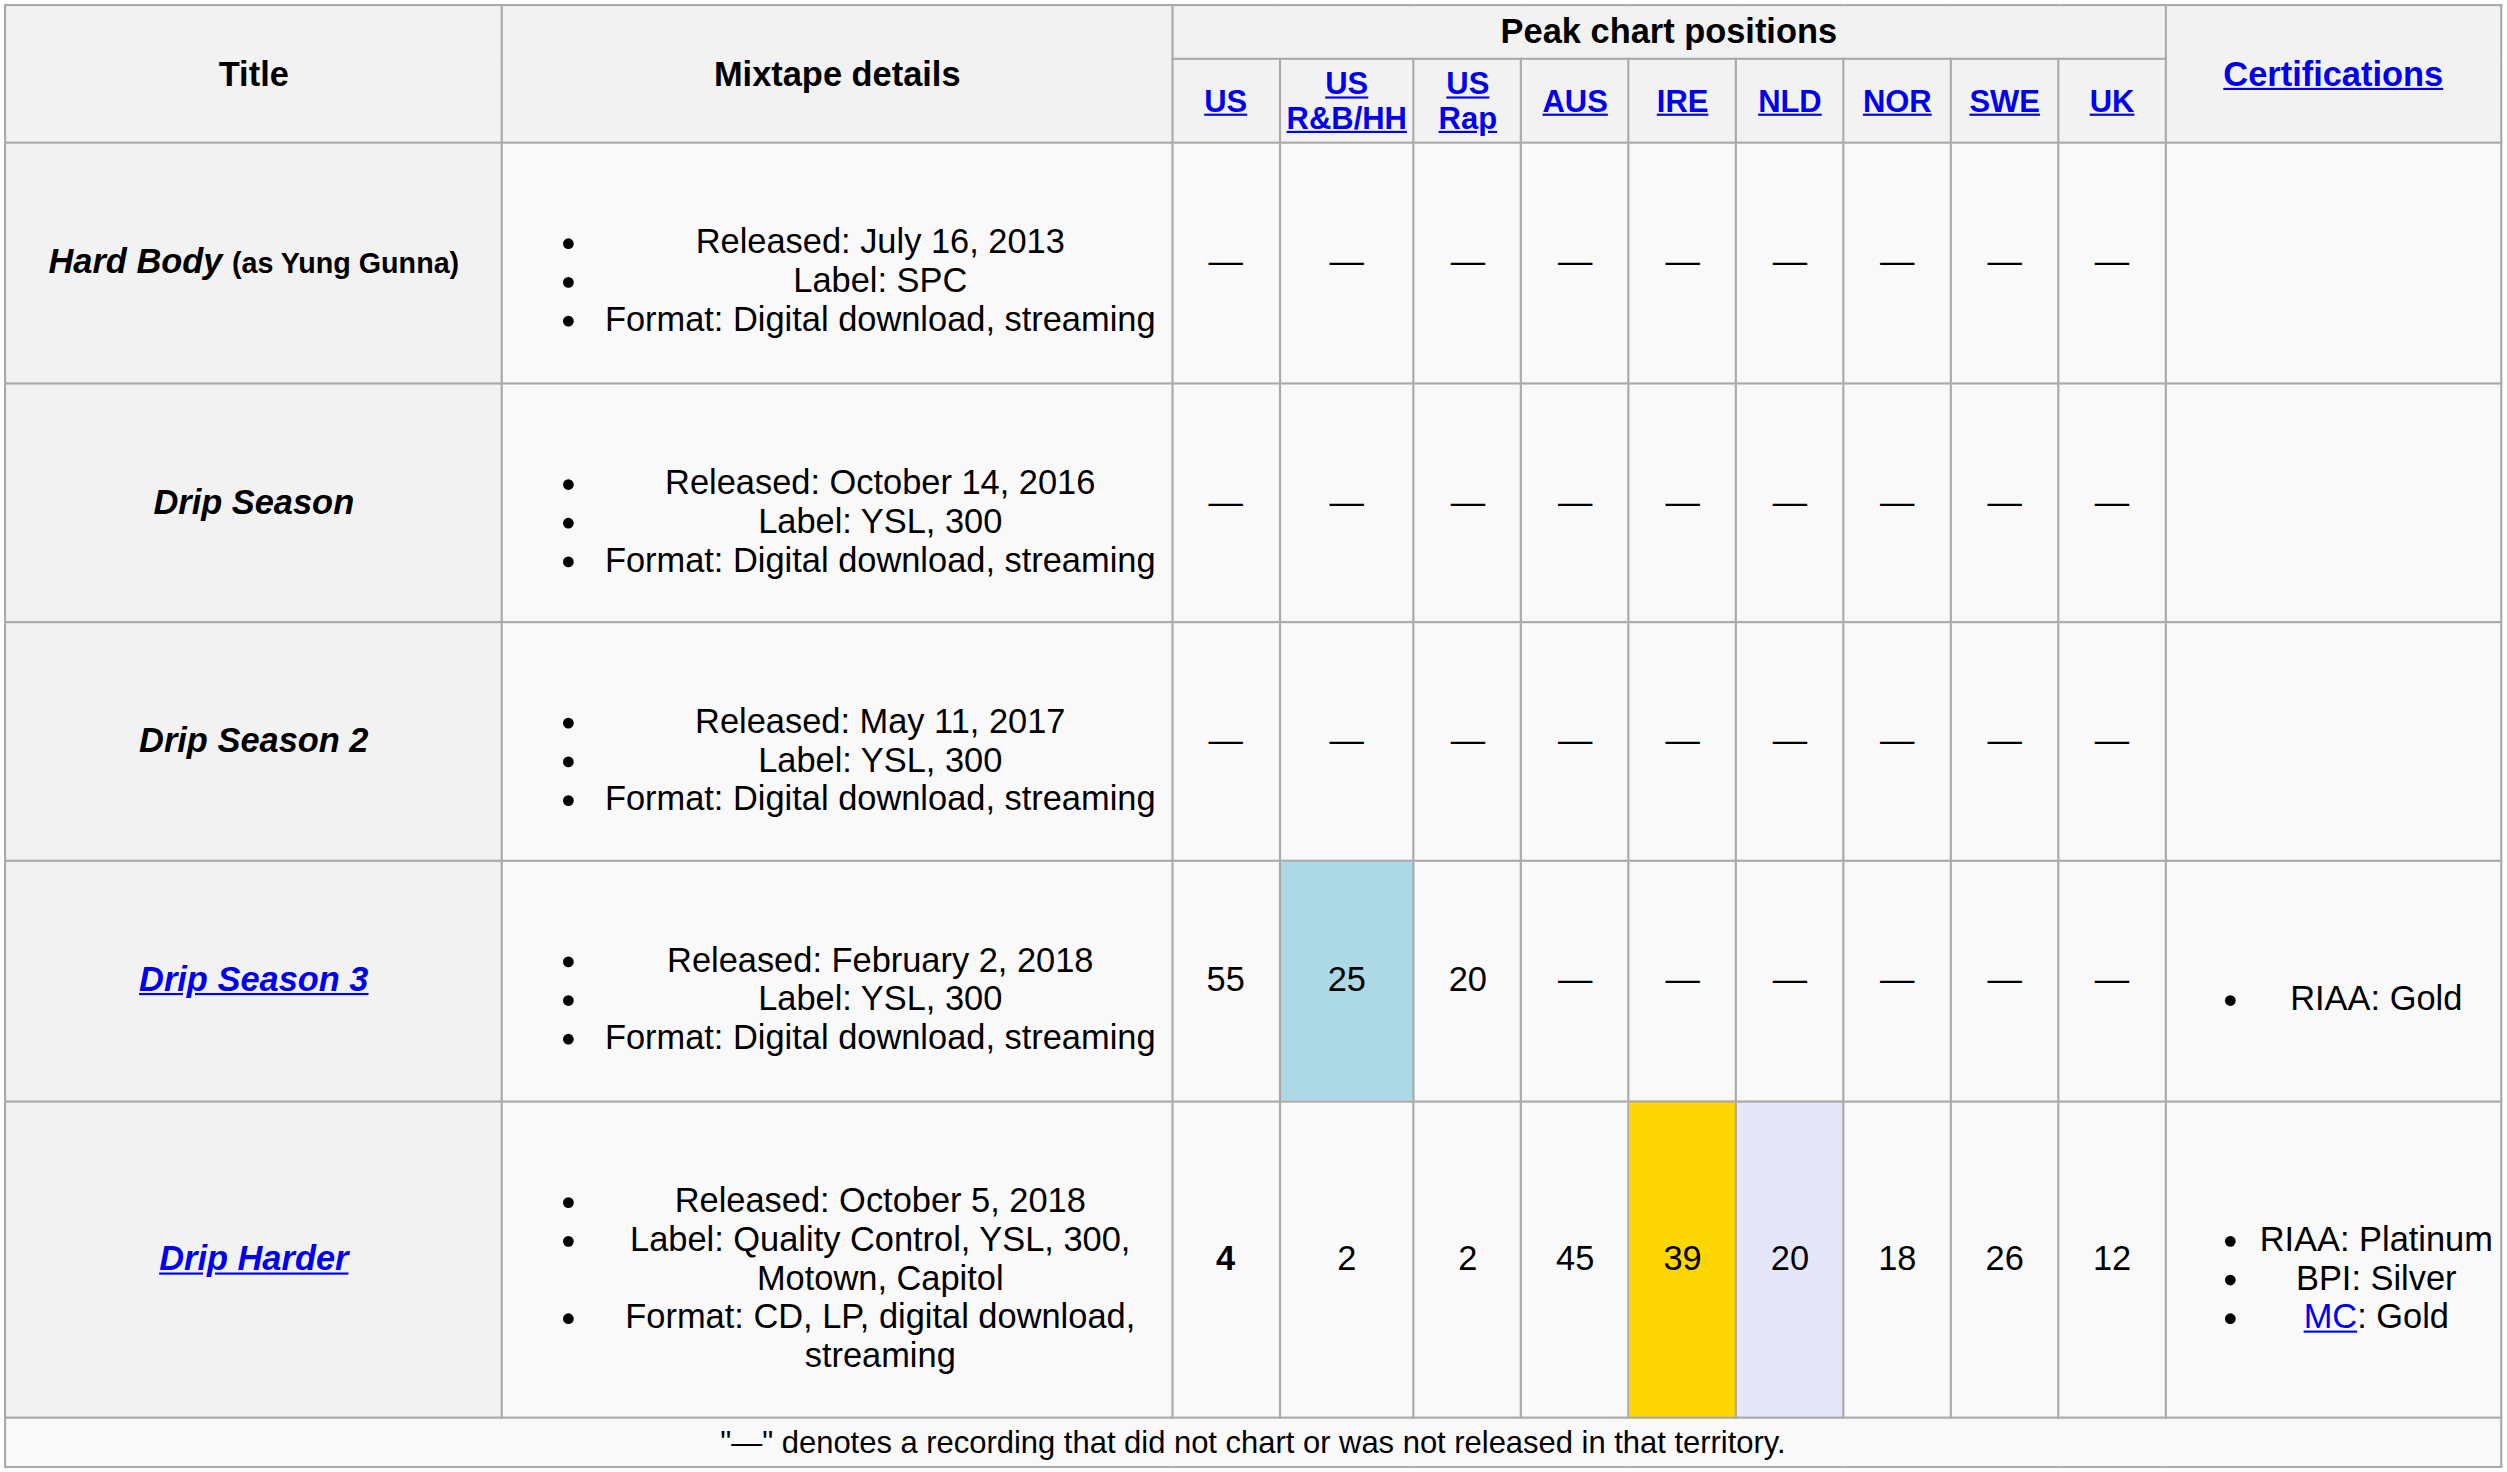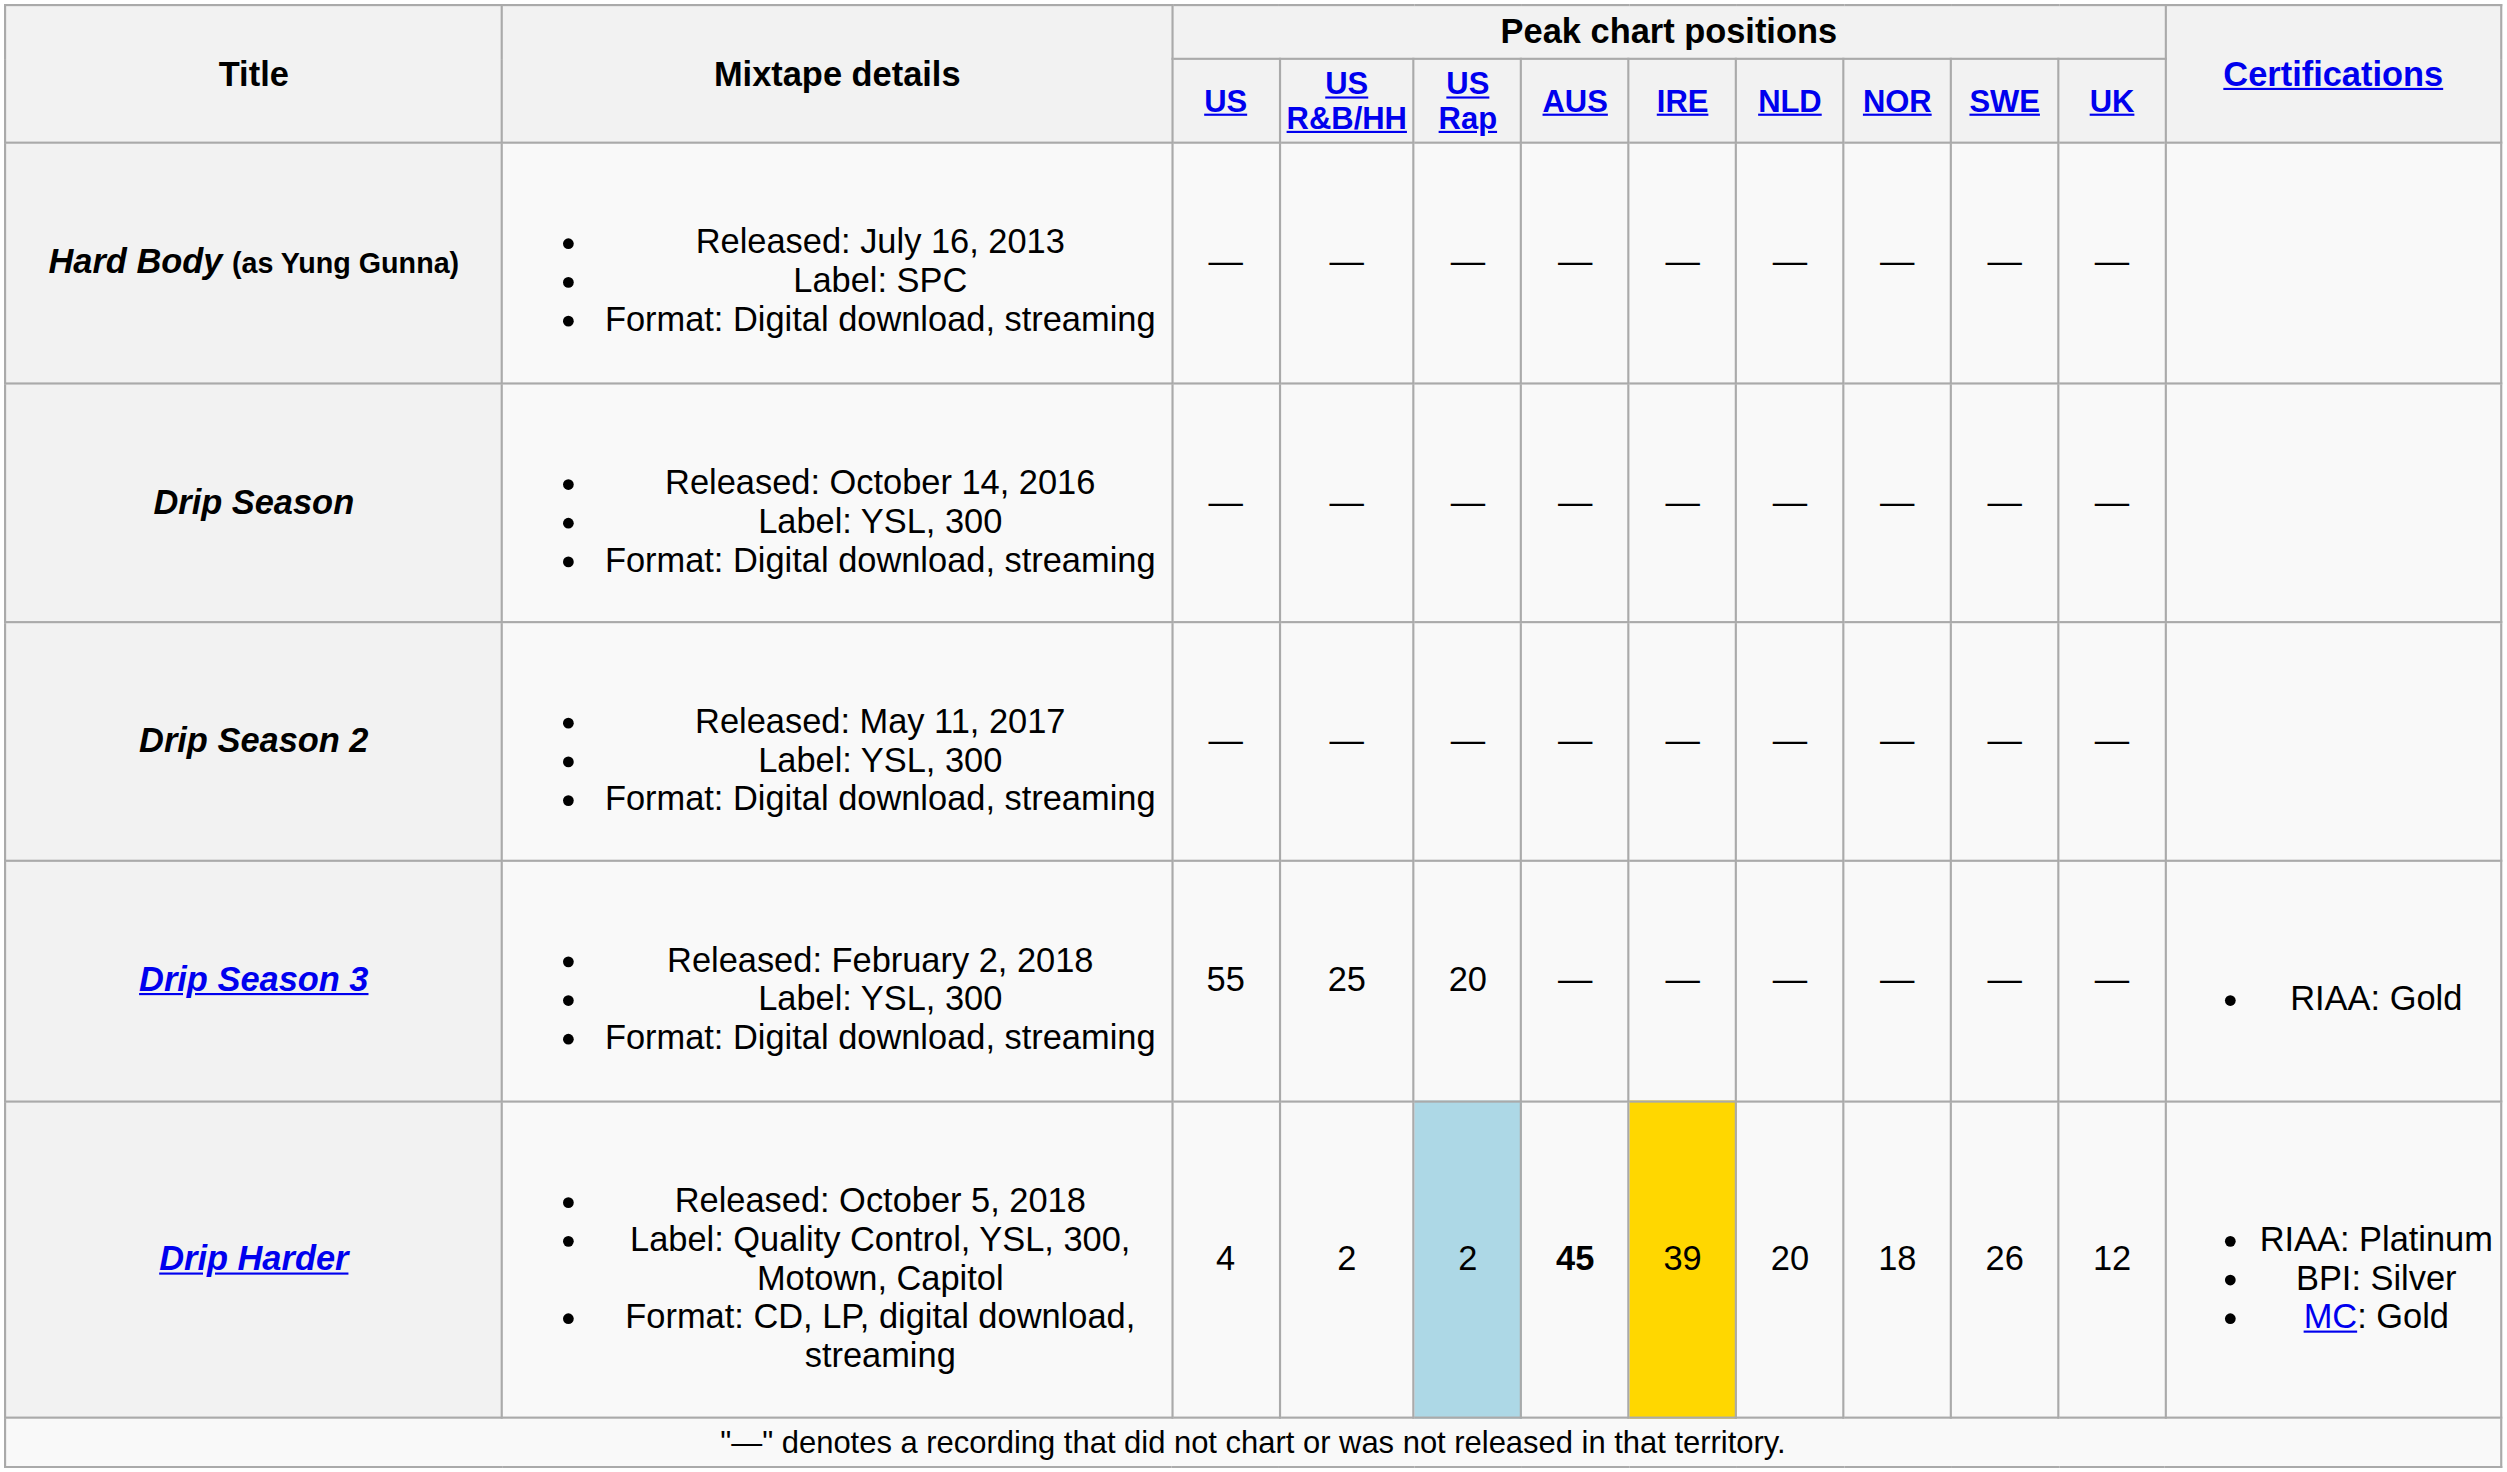Drip Season 3 | Peak chart positions / US R&B/HH: lightblue background -> no background
Drip Harder | Peak chart positions / US: bold -> normal
Drip Harder | Peak chart positions / US Rap: no background -> lightblue background
Drip Harder | Peak chart positions / AUS: normal -> bold
Drip Harder | Peak chart positions / NLD: lavender background -> no background
